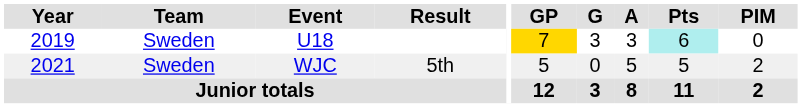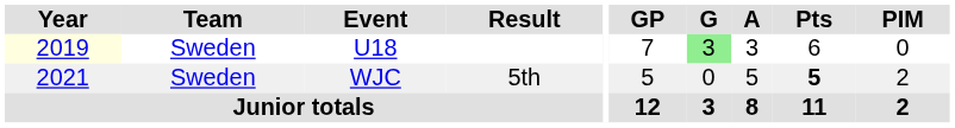U18 | Year: no background -> lightyellow background
U18 | GP: gold background -> no background
U18 | G: no background -> lightgreen background
U18 | Pts: paleturquoise background -> no background
WJC | Pts: normal -> bold
